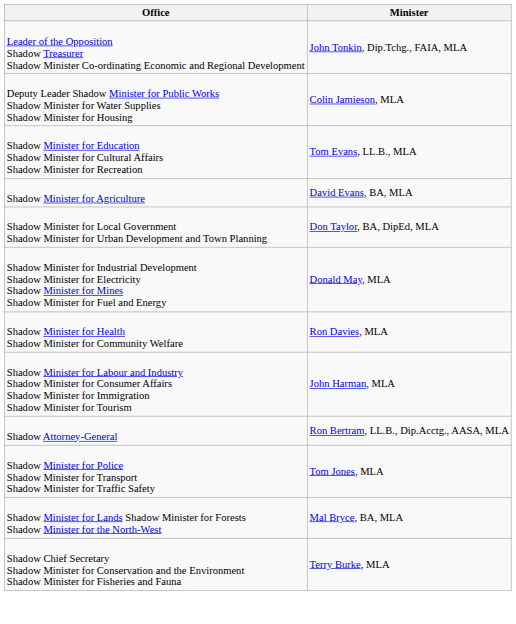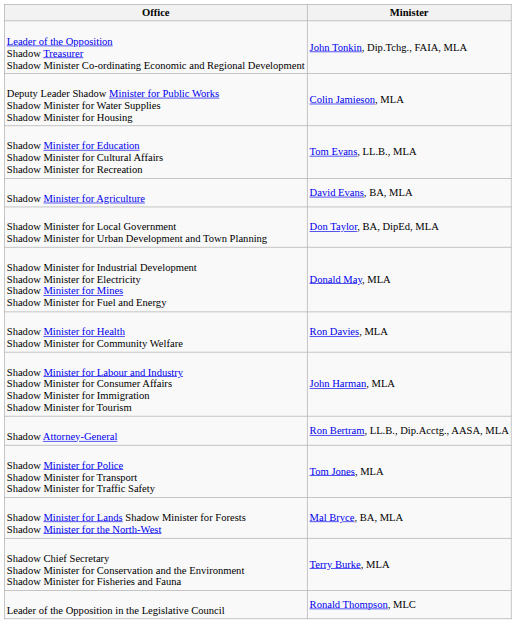+ row: Leader of the Opposition in the Legislative Council | Ronald Thompson, MLC
